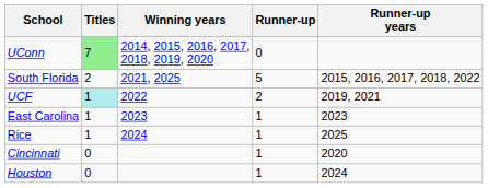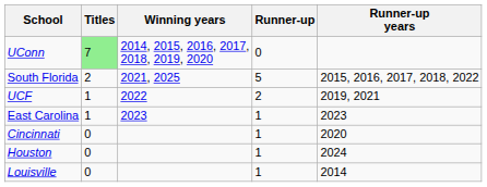UCF | Titles: paleturquoise background -> no background
- row: Rice | 1 | 2024 | 1 | 2025
+ row: Louisville | 0 | 1 | 2014
